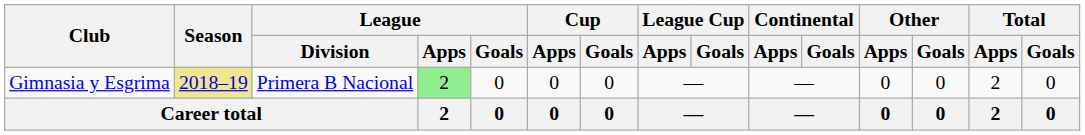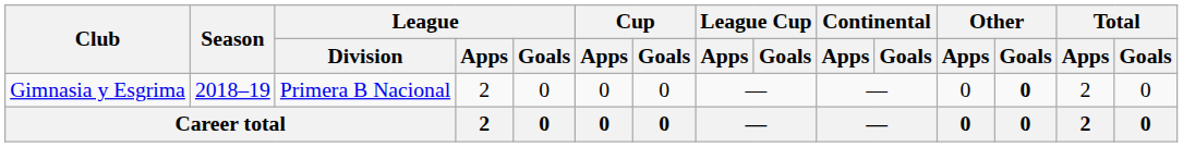Gimnasia y Esgrima | Season: khaki background -> no background
Gimnasia y Esgrima | League / Apps: lightgreen background -> no background
Gimnasia y Esgrima | Other / Goals: normal -> bold
